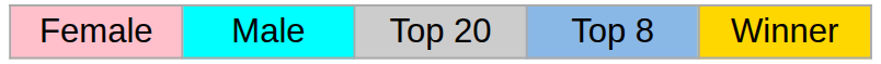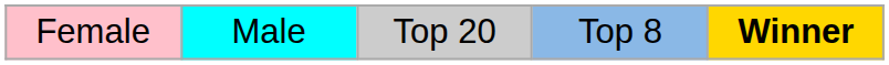Female | column 5: normal -> bold
